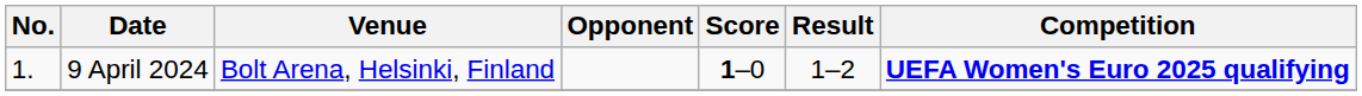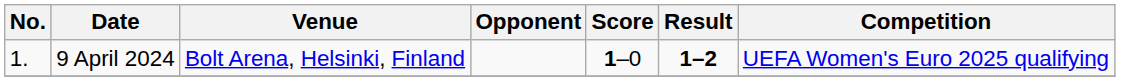9 April 2024 | Result: normal -> bold
9 April 2024 | Competition: bold -> normal
